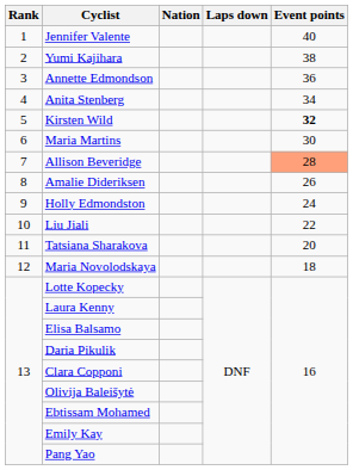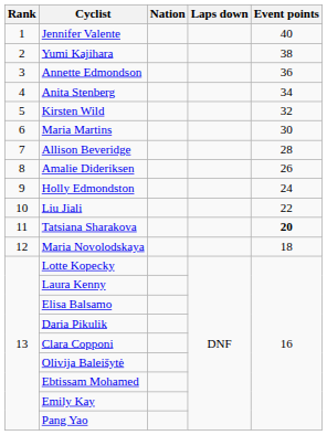Kirsten Wild | Event points: bold -> normal
Allison Beveridge | Event points: lightsalmon background -> no background
Tatsiana Sharakova | Event points: normal -> bold
